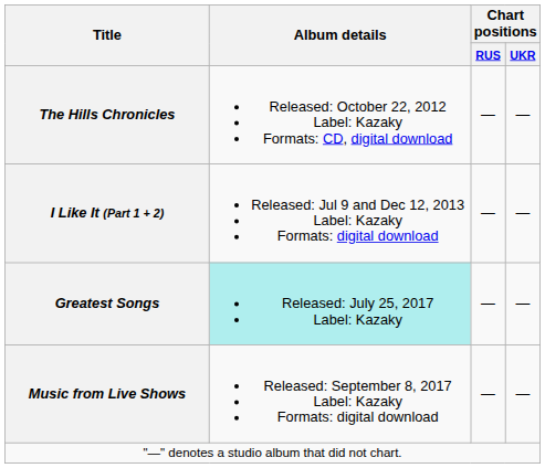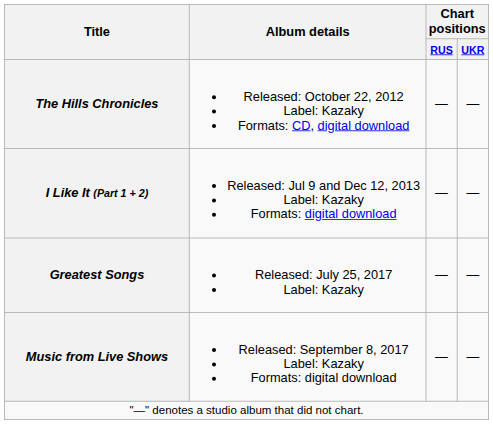Greatest Songs | Album details: paleturquoise background -> no background
